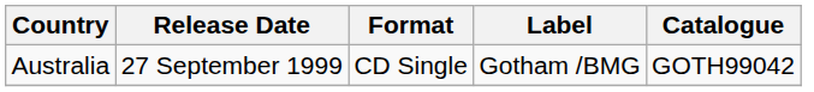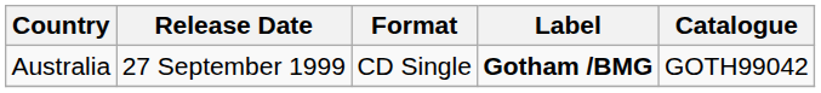Australia | Label: normal -> bold
